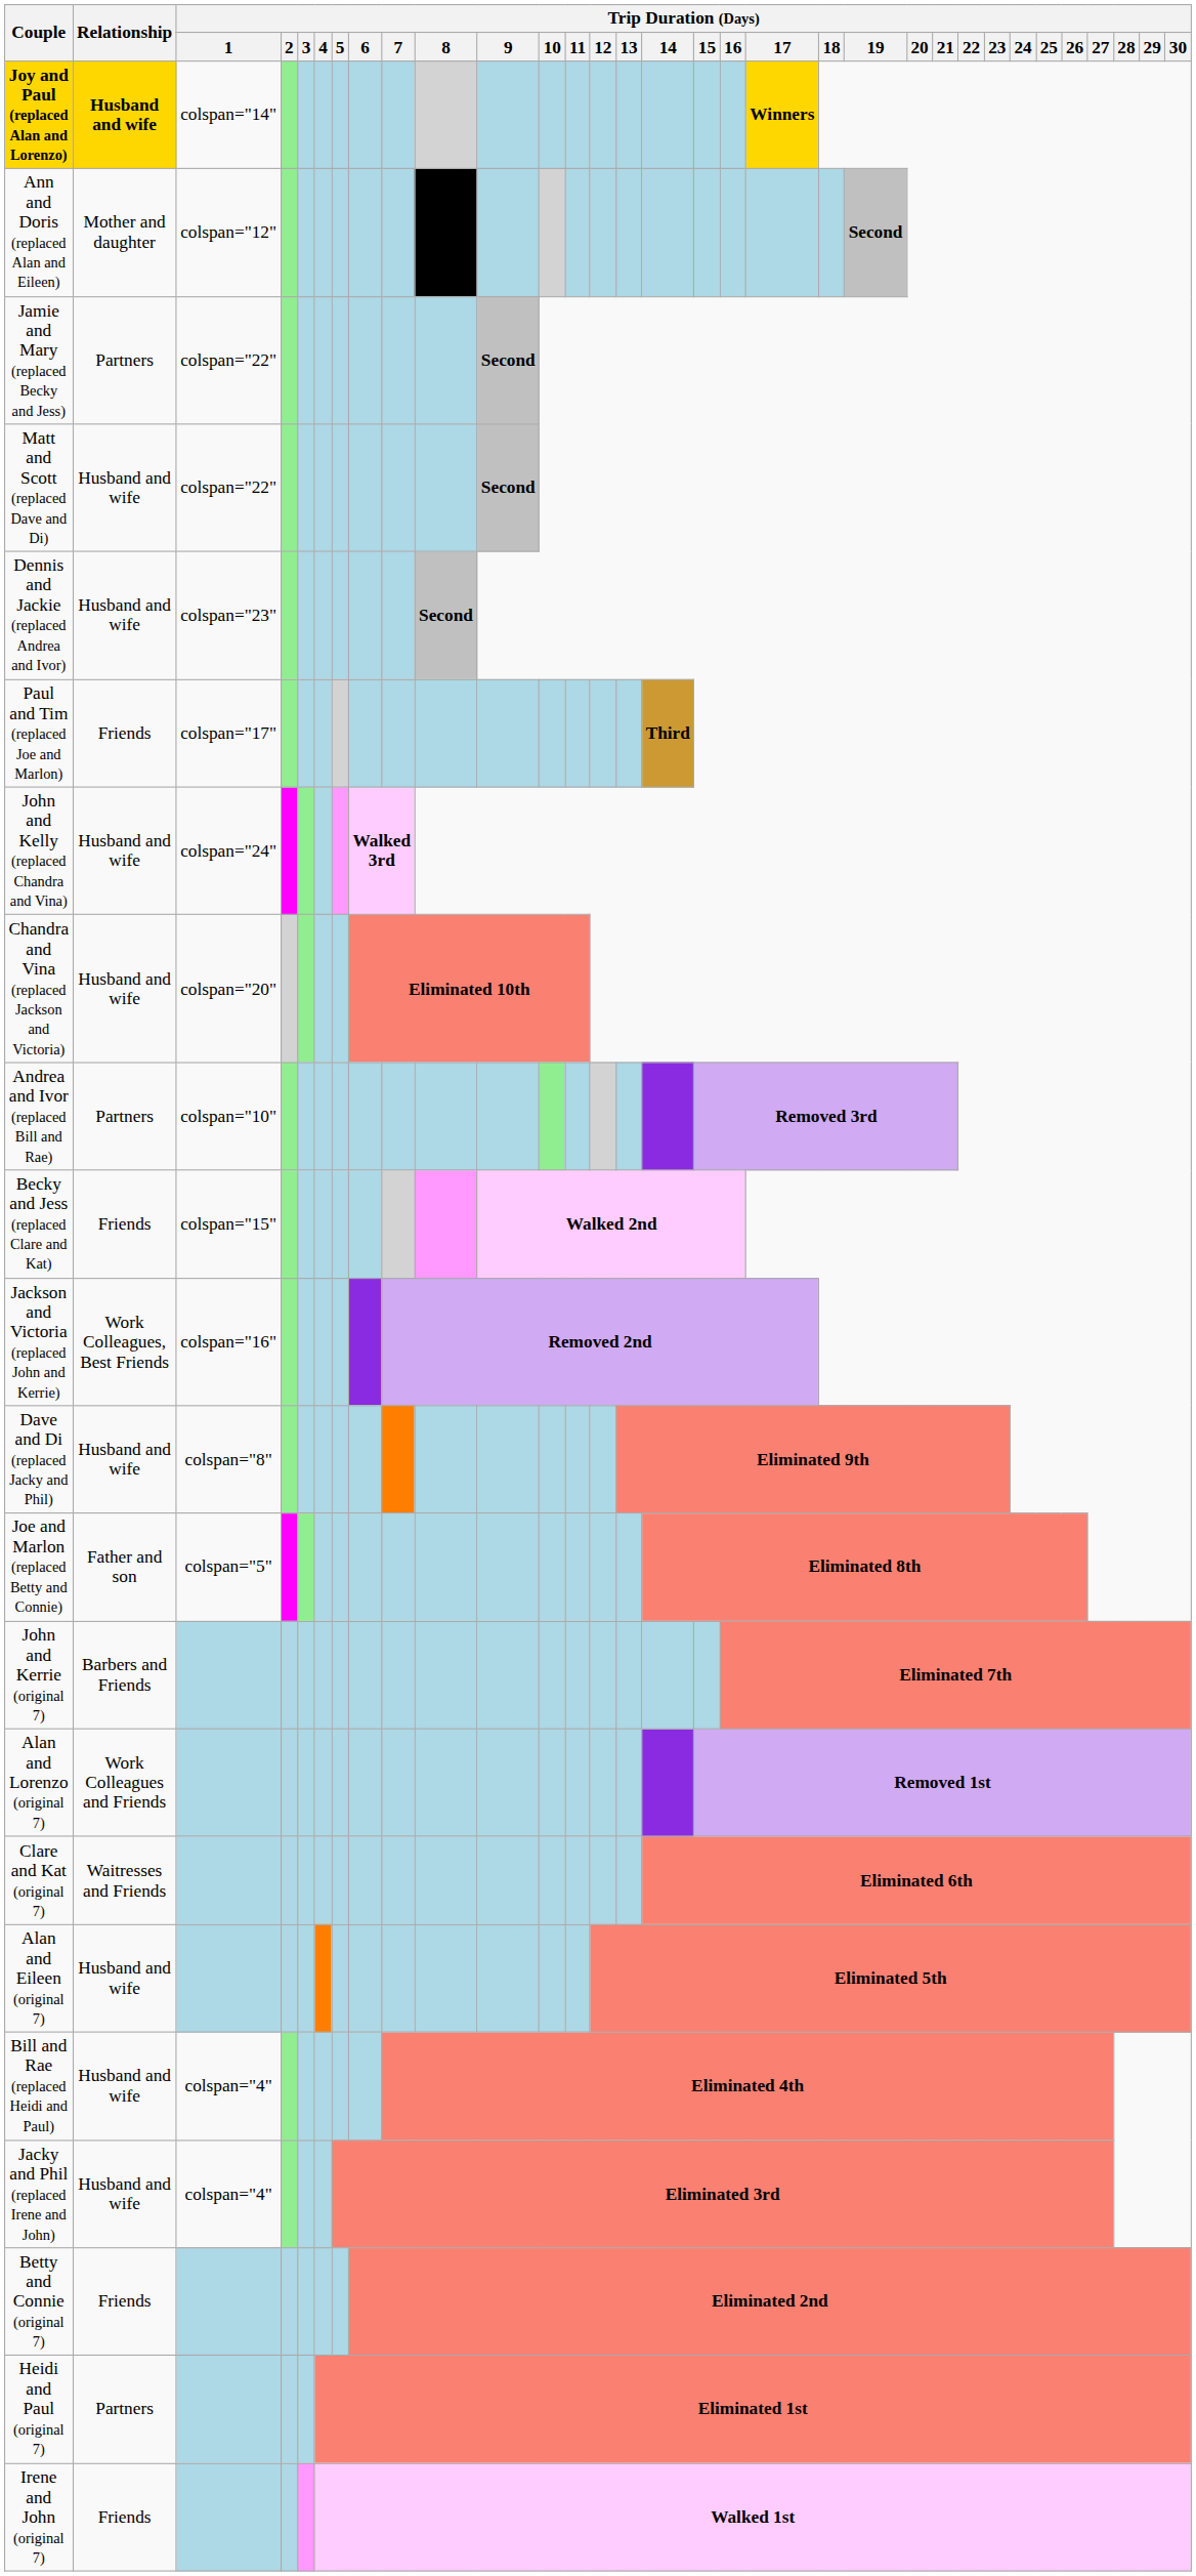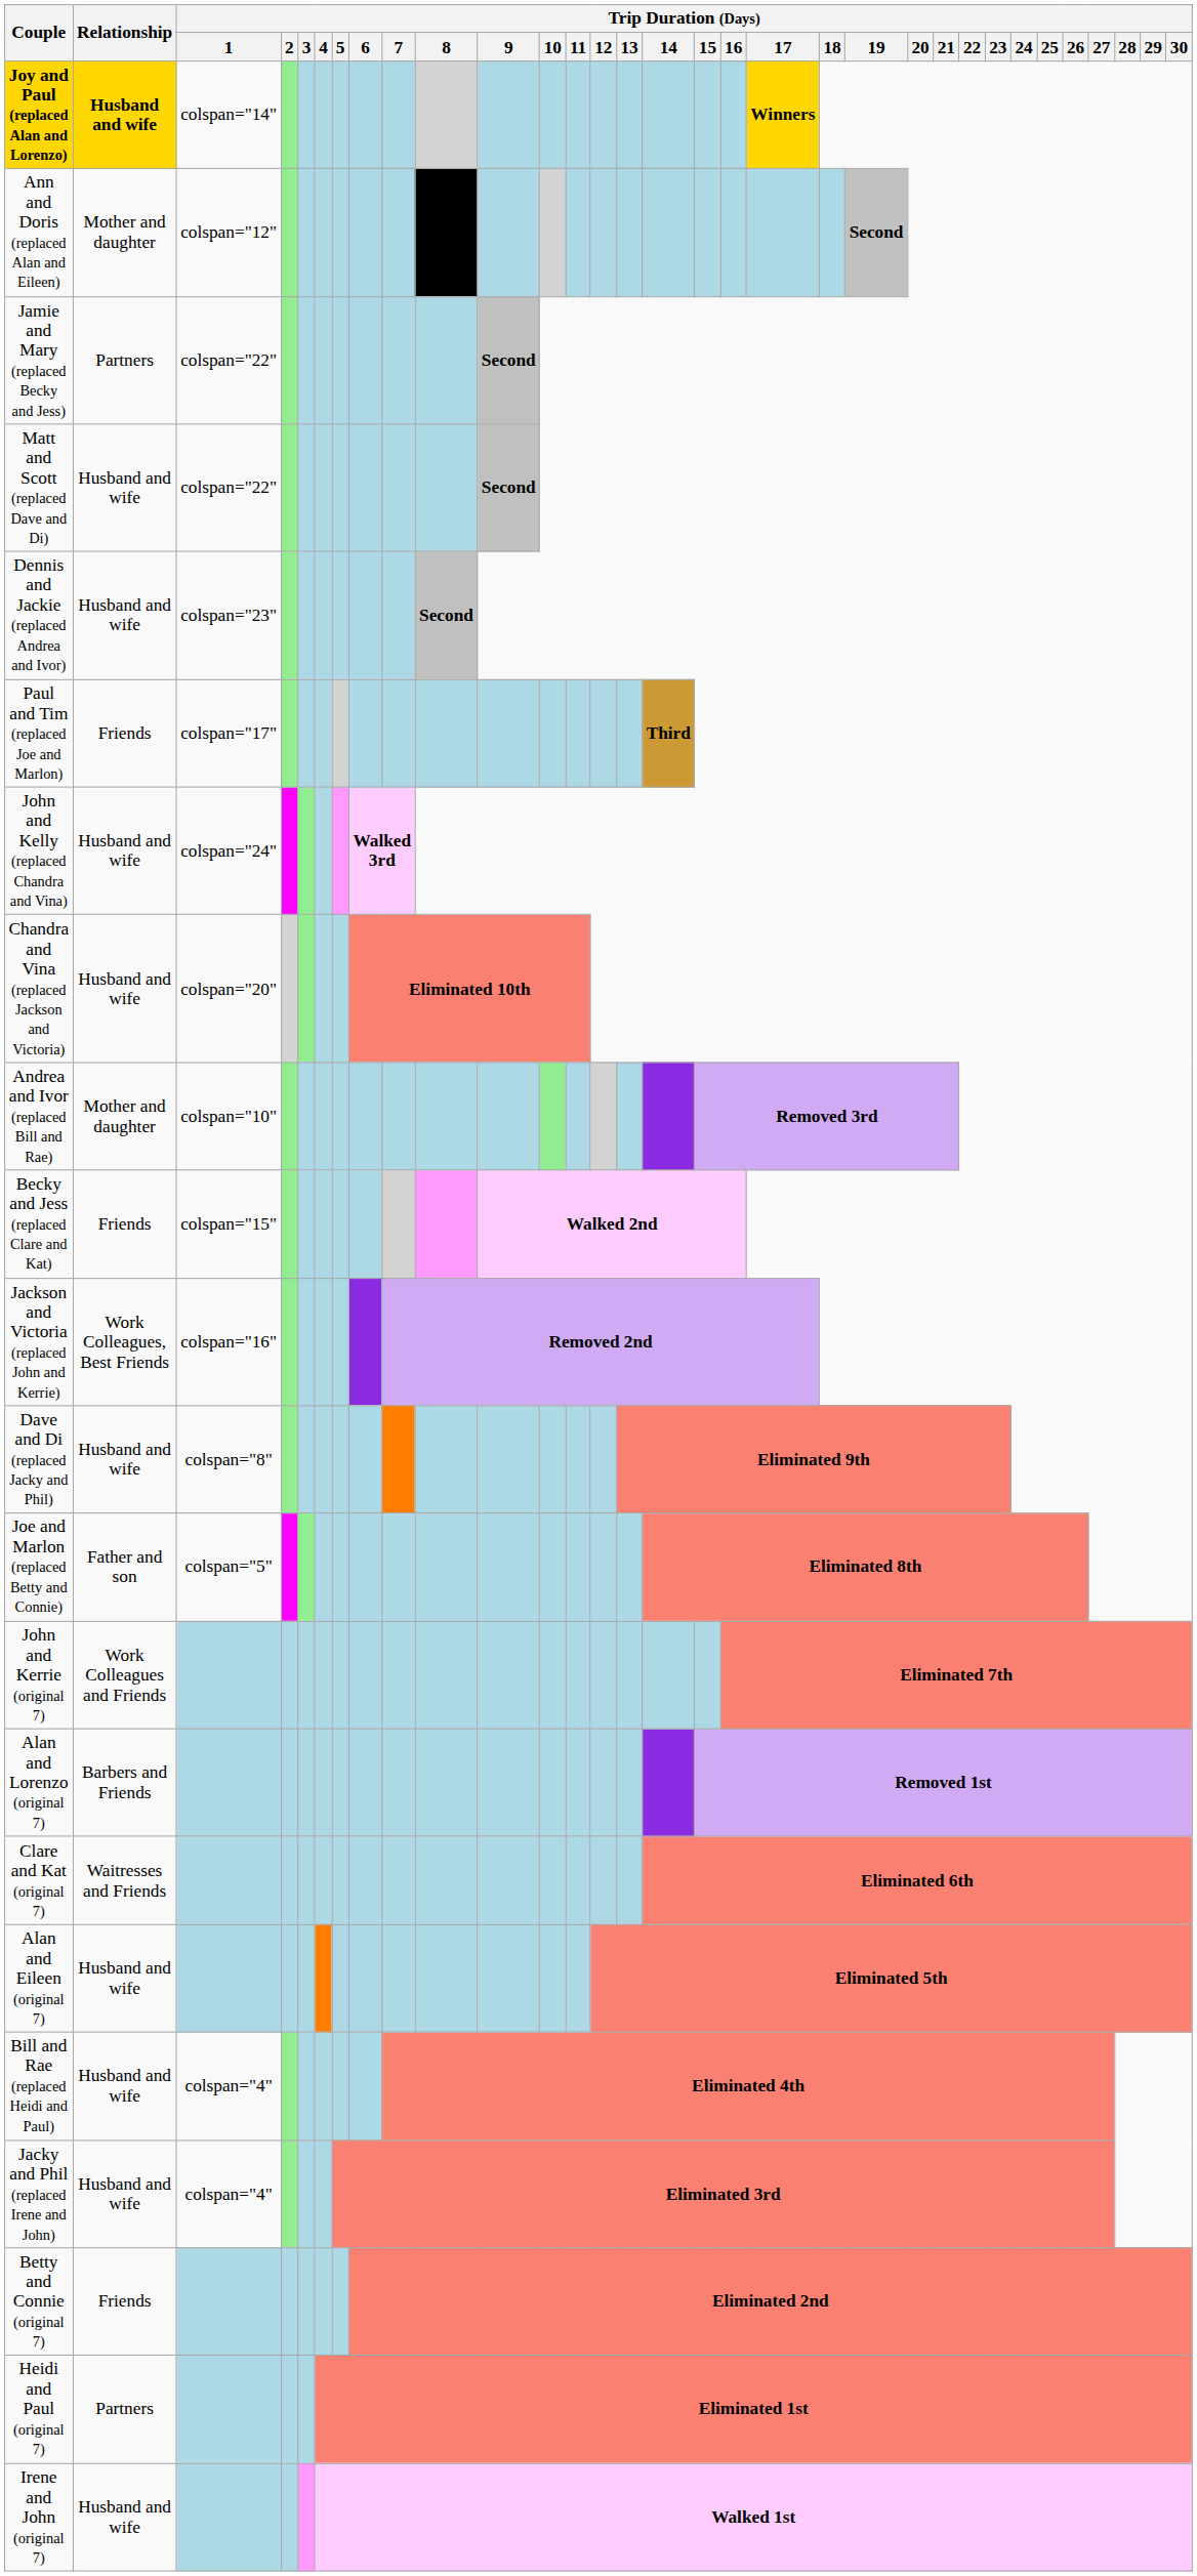Andrea and Ivor (replaced Bill and Rae) | Relationship: Partners -> Mother and daughter
John and Kerrie (original 7) | Relationship: Barbers and Friends -> Work Colleagues and Friends
Alan and Lorenzo (original 7) | Relationship: Work Colleagues and Friends -> Barbers and Friends
Irene and John (original 7) | Relationship: Friends -> Husband and wife
